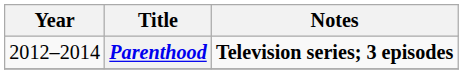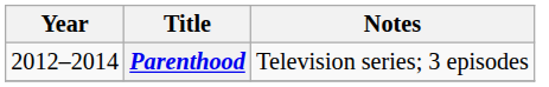Parenthood | Notes: bold -> normal
